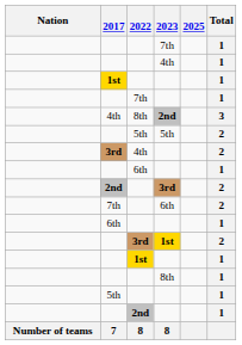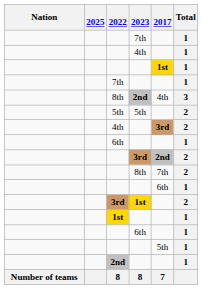columns swapped: 2017 <-> 2025
row 11 | 2023: 6th -> 8th
row 15 | 2023: 8th -> 6th
